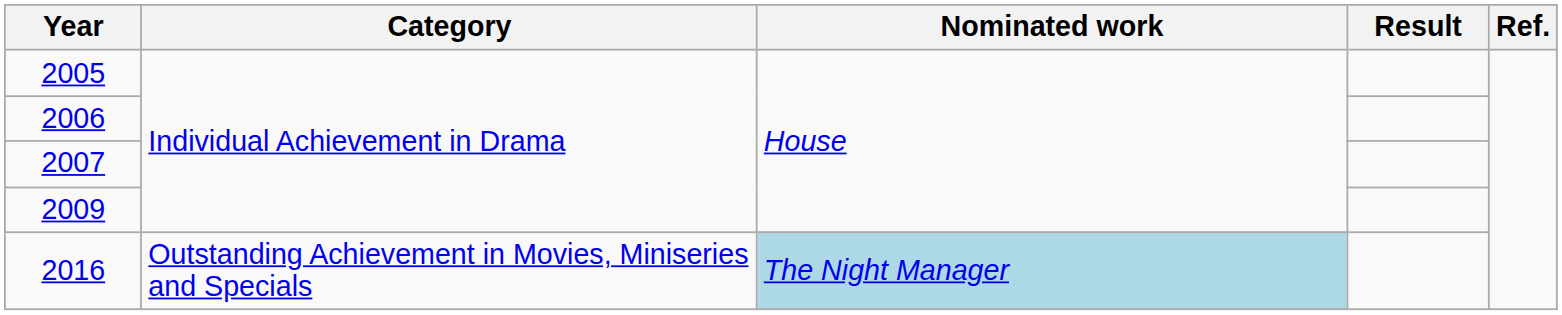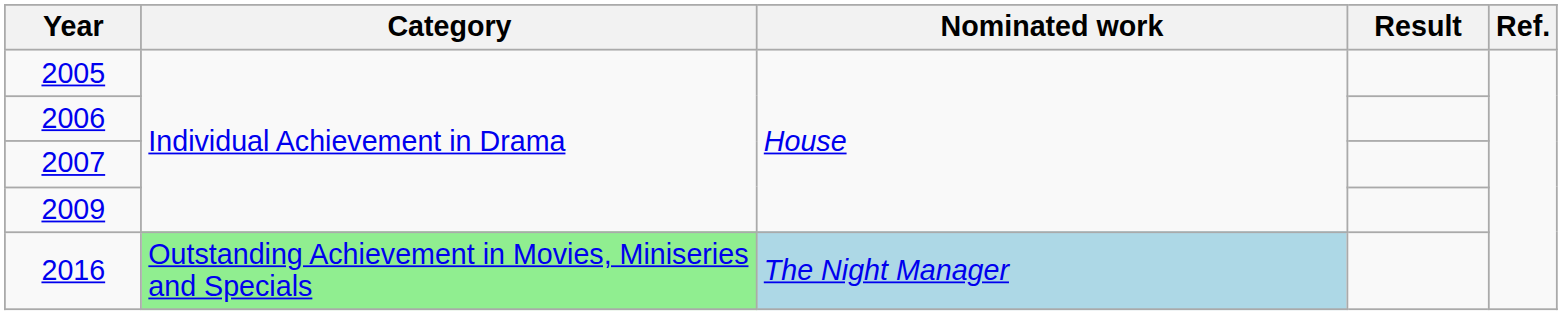2016 | Category: no background -> lightgreen background
